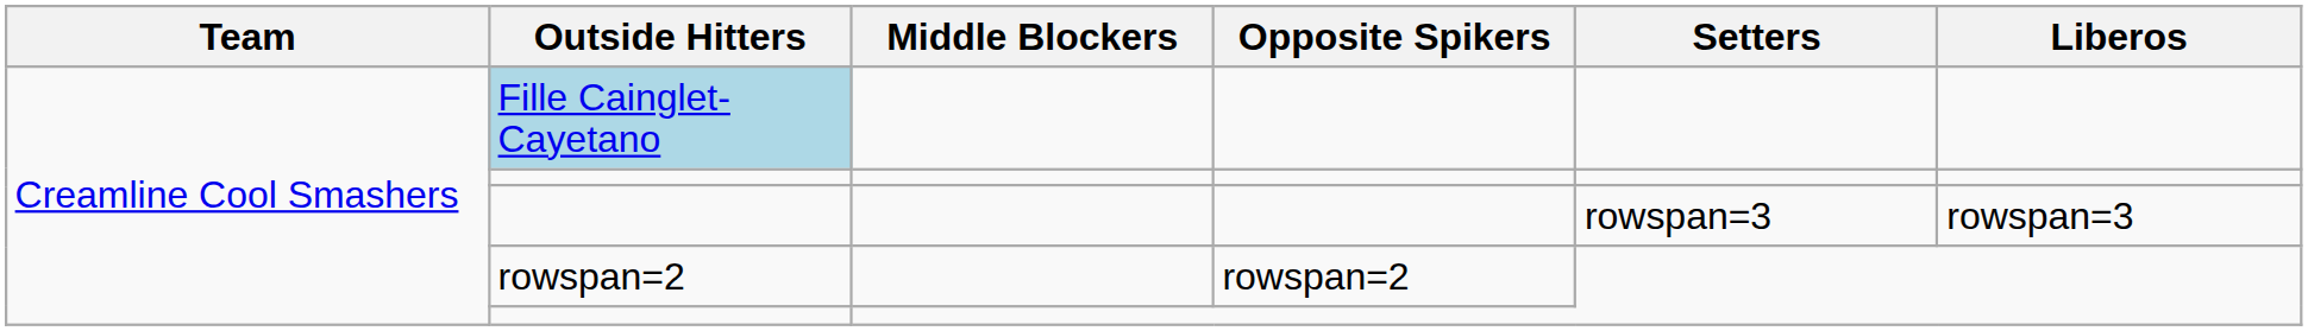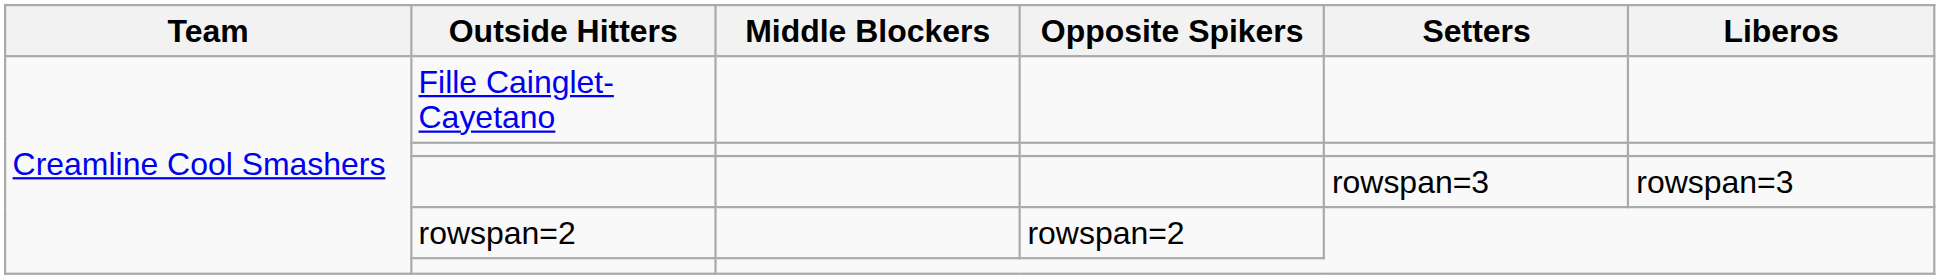Fille Cainglet-Cayetano | Outside Hitters: lightblue background -> no background
